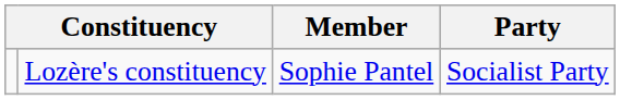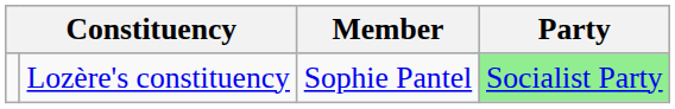Lozère's constituency | Party: no background -> lightgreen background
